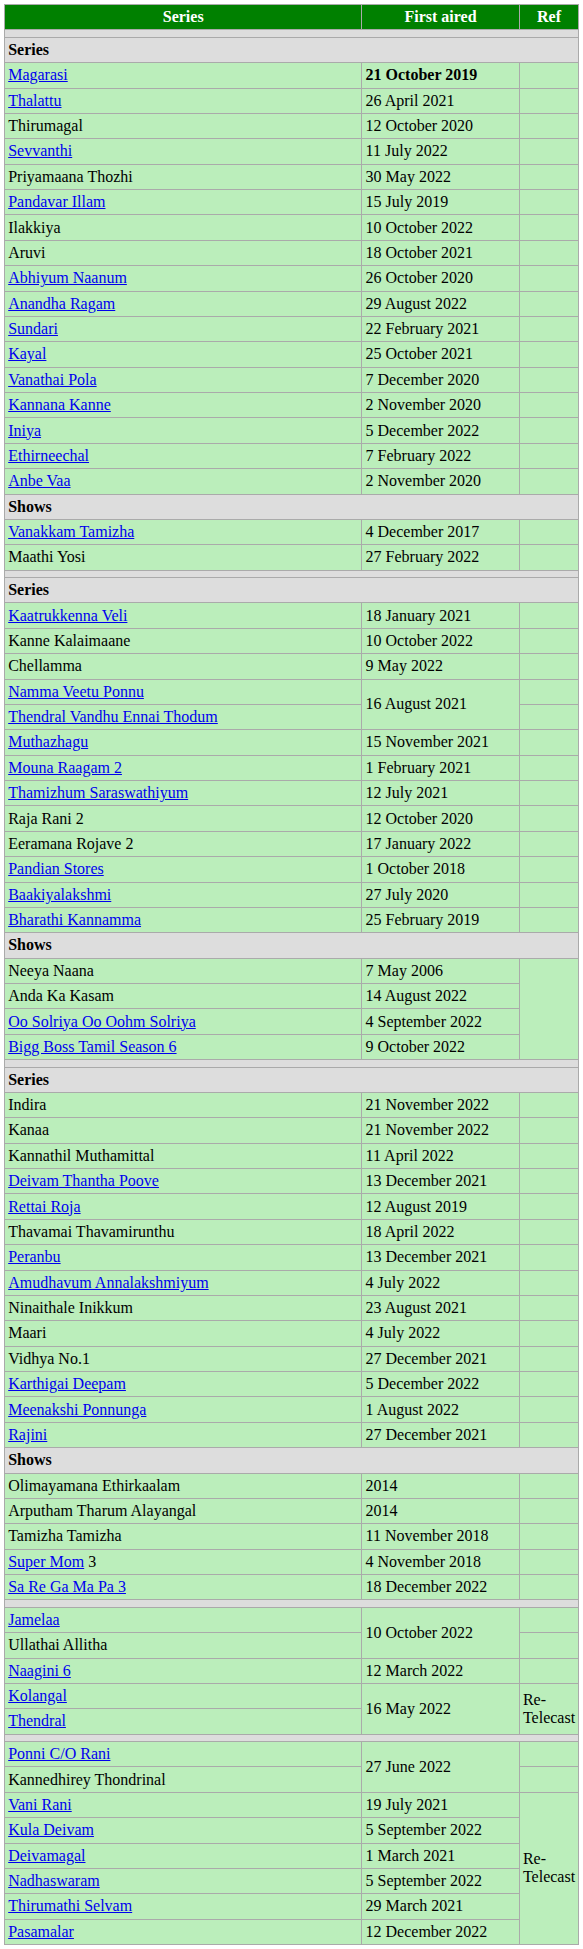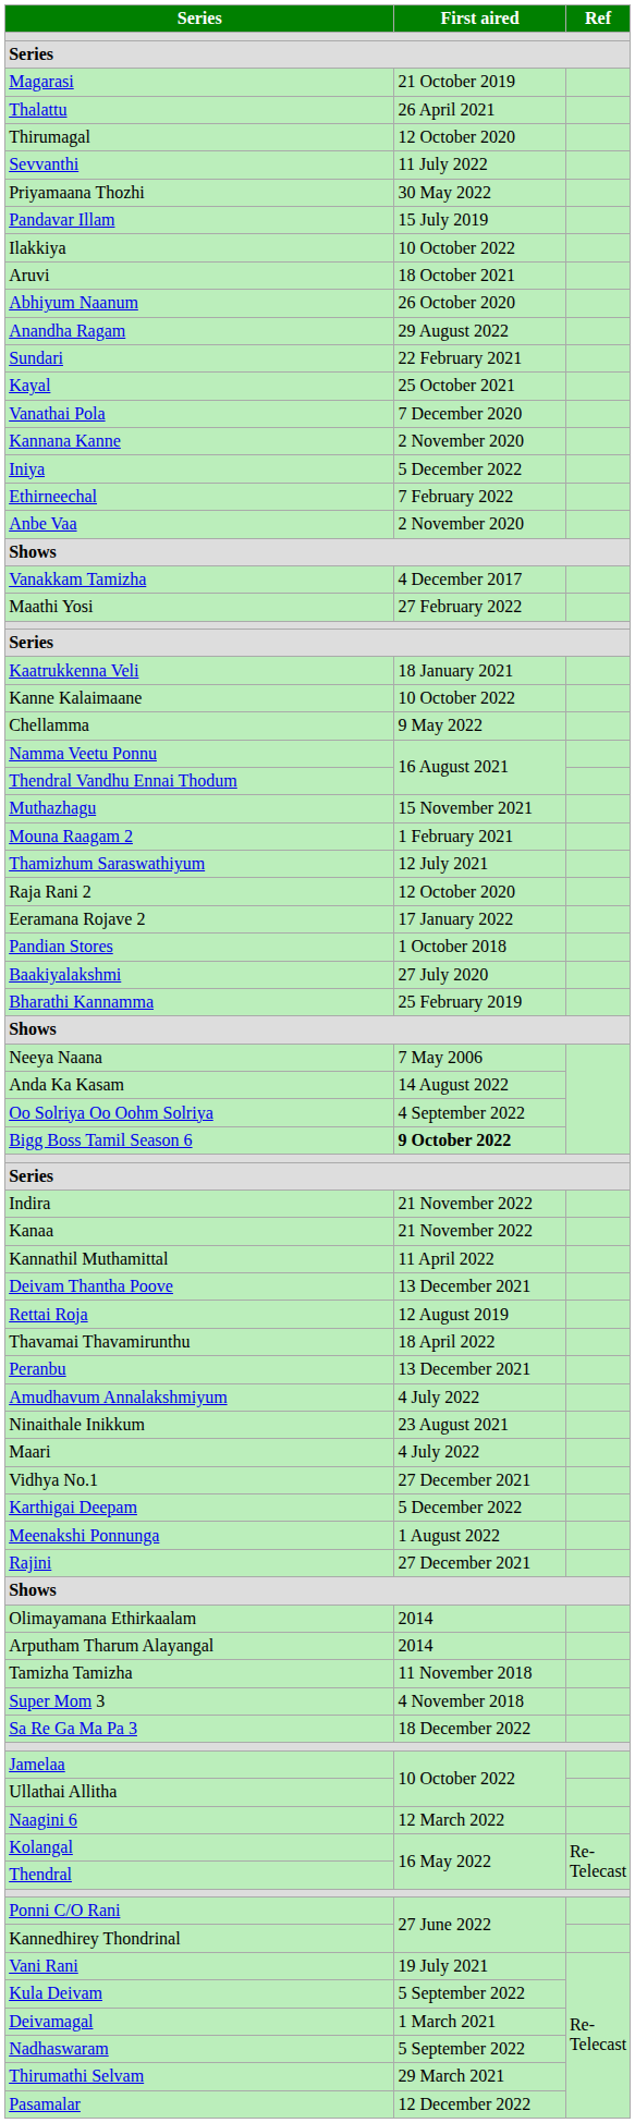Magarasi | First aired: bold -> normal
Bigg Boss Tamil Season 6 | First aired: normal -> bold
